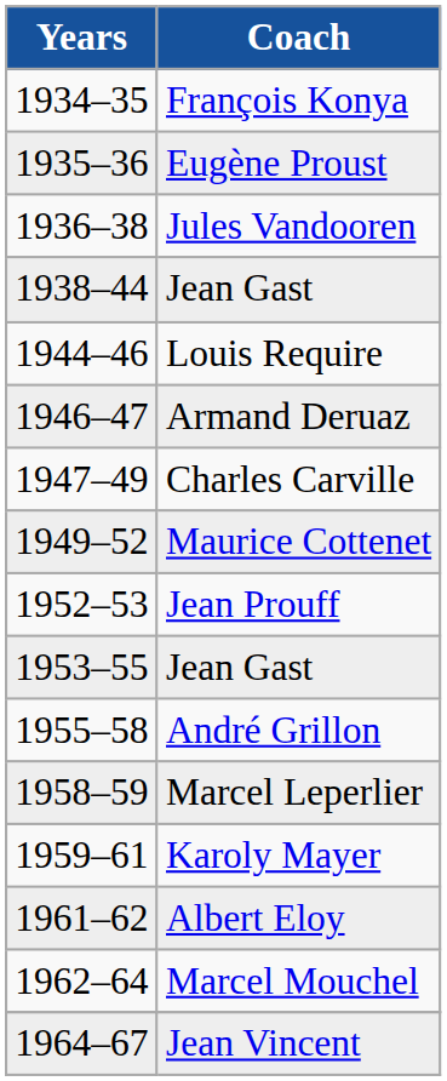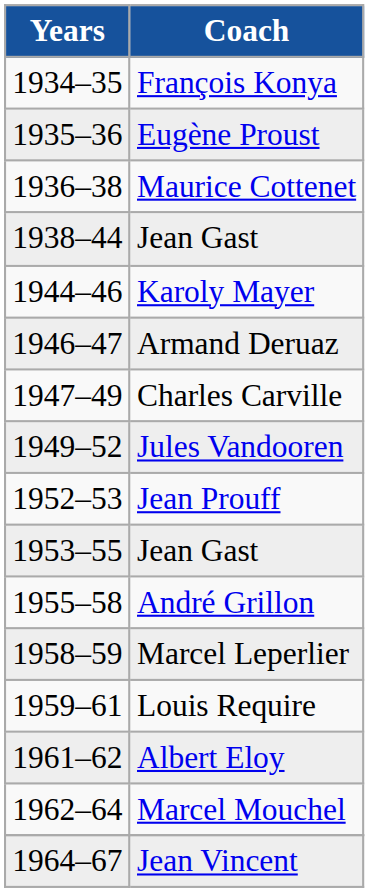row 4 | Coach: Jules Vandooren -> Maurice Cottenet
row 6 | Coach: Louis Require -> Karoly Mayer
row 9 | Coach: Maurice Cottenet -> Jules Vandooren
row 14 | Coach: Karoly Mayer -> Louis Require
